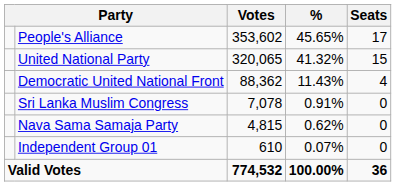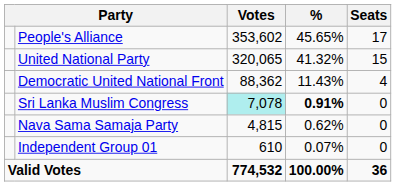Sri Lanka Muslim Congress | Votes: no background -> paleturquoise background
Sri Lanka Muslim Congress | %: normal -> bold
